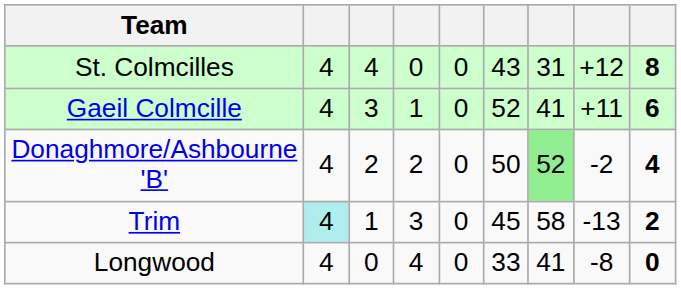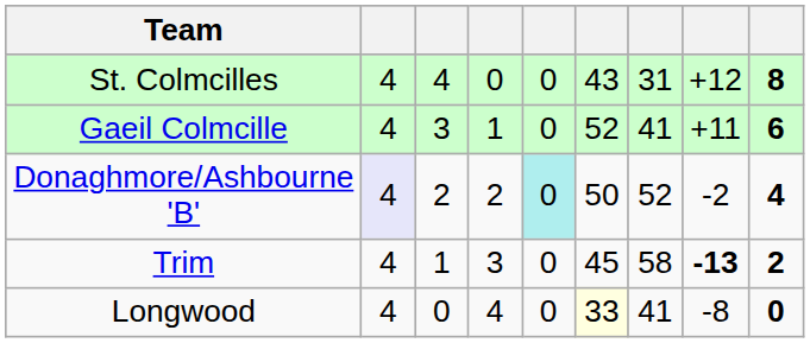Donaghmore/Ashbourne 'B' | column 2: no background -> lavender background
Donaghmore/Ashbourne 'B' | column 5: no background -> paleturquoise background
Donaghmore/Ashbourne 'B' | column 7: lightgreen background -> no background
Trim | column 2: paleturquoise background -> no background
Trim | column 8: normal -> bold
Longwood | column 6: no background -> lightyellow background
